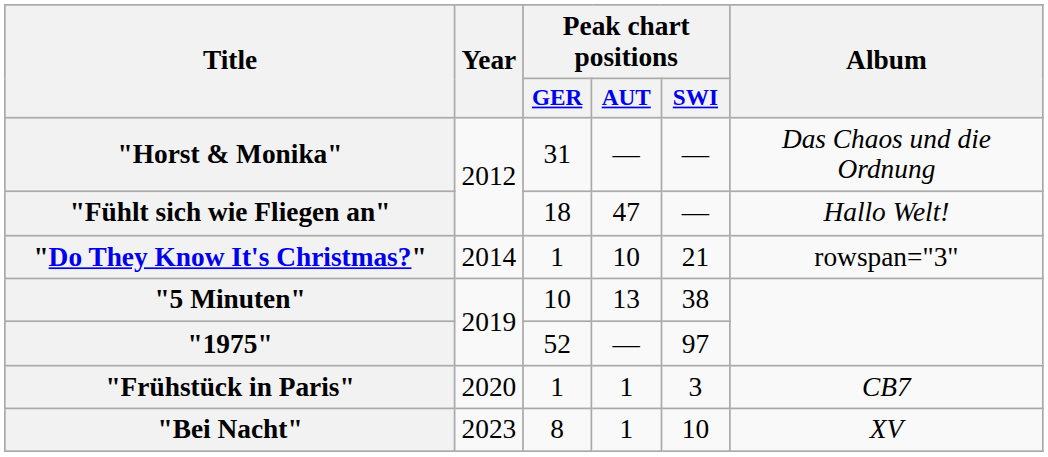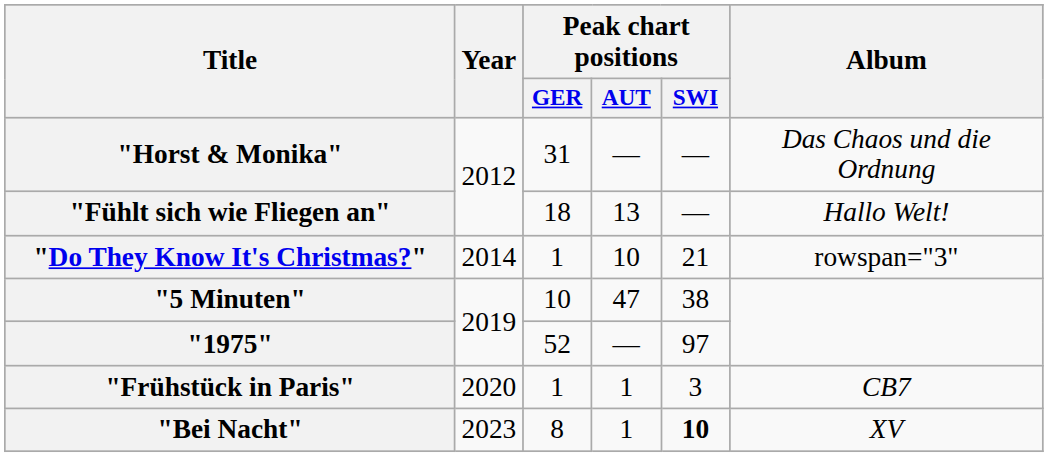"Fühlt sich wie Fliegen an" | Peak chart positions / AUT: 47 -> 13
"5 Minuten" | Peak chart positions / AUT: 13 -> 47
"Bei Nacht" | Peak chart positions / SWI: normal -> bold
